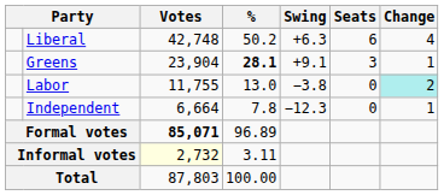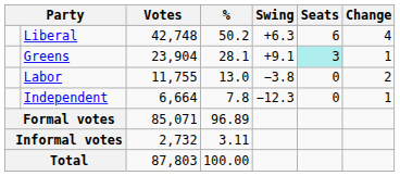Greens | %: bold -> normal
Greens | Seats: no background -> paleturquoise background
Labor | Change: paleturquoise background -> no background
Formal votes | Votes: bold -> normal
Informal votes | Votes: lightyellow background -> no background
